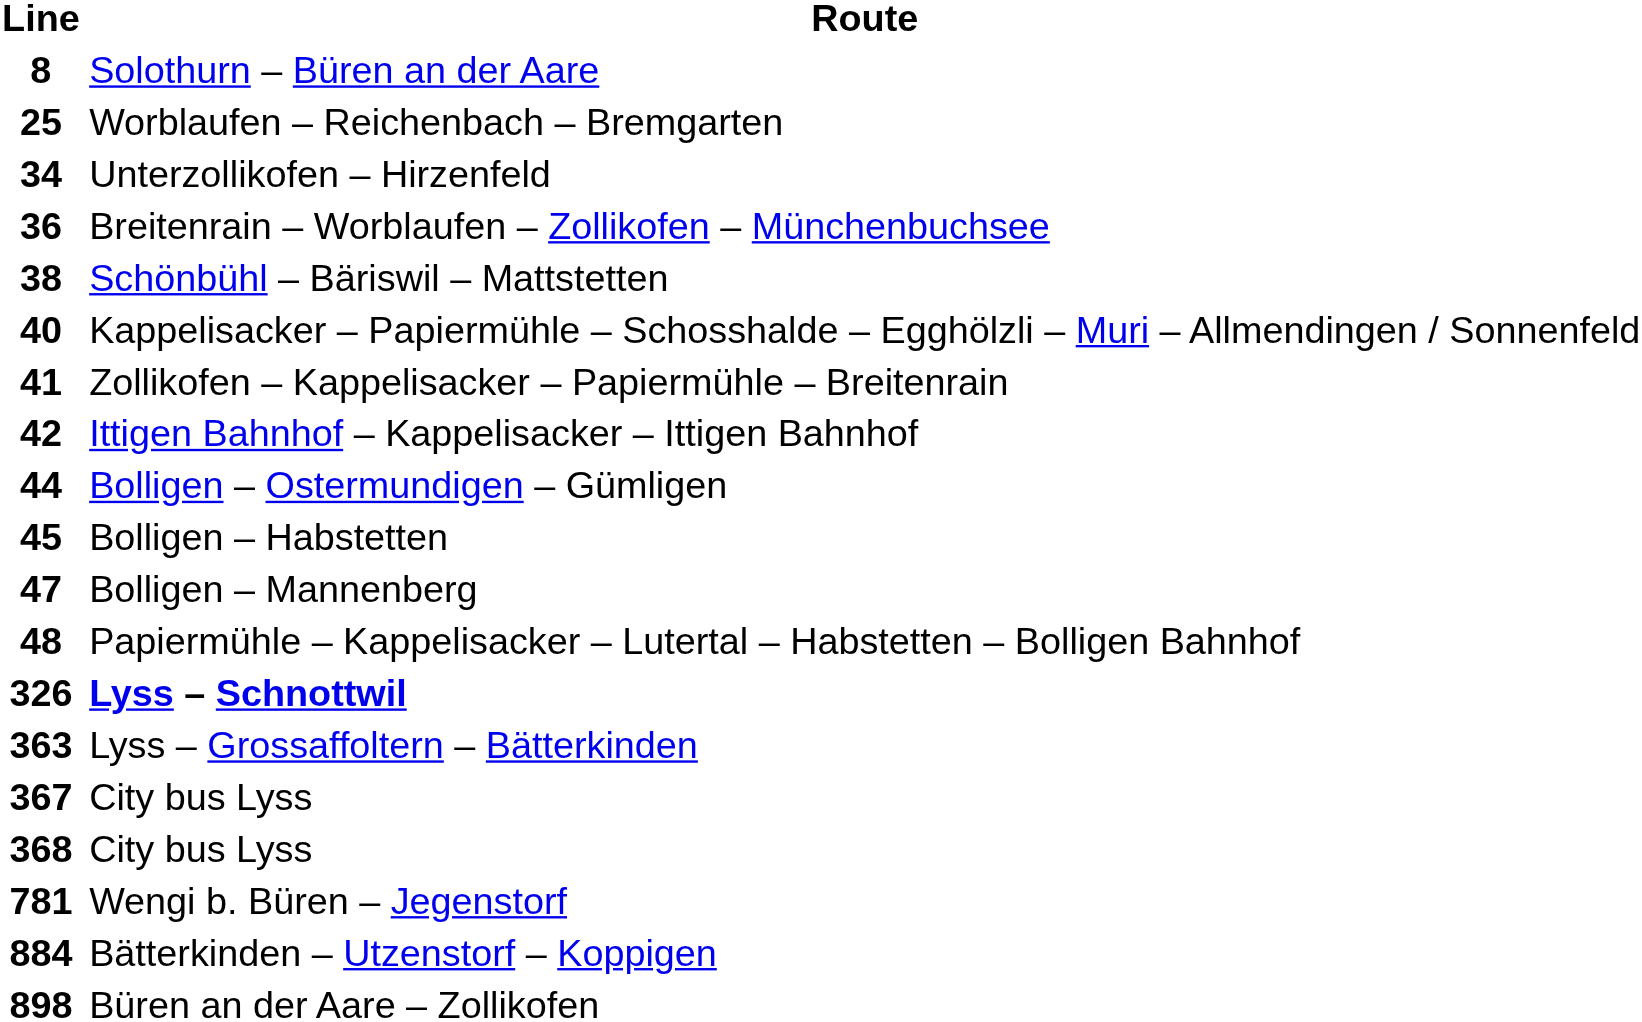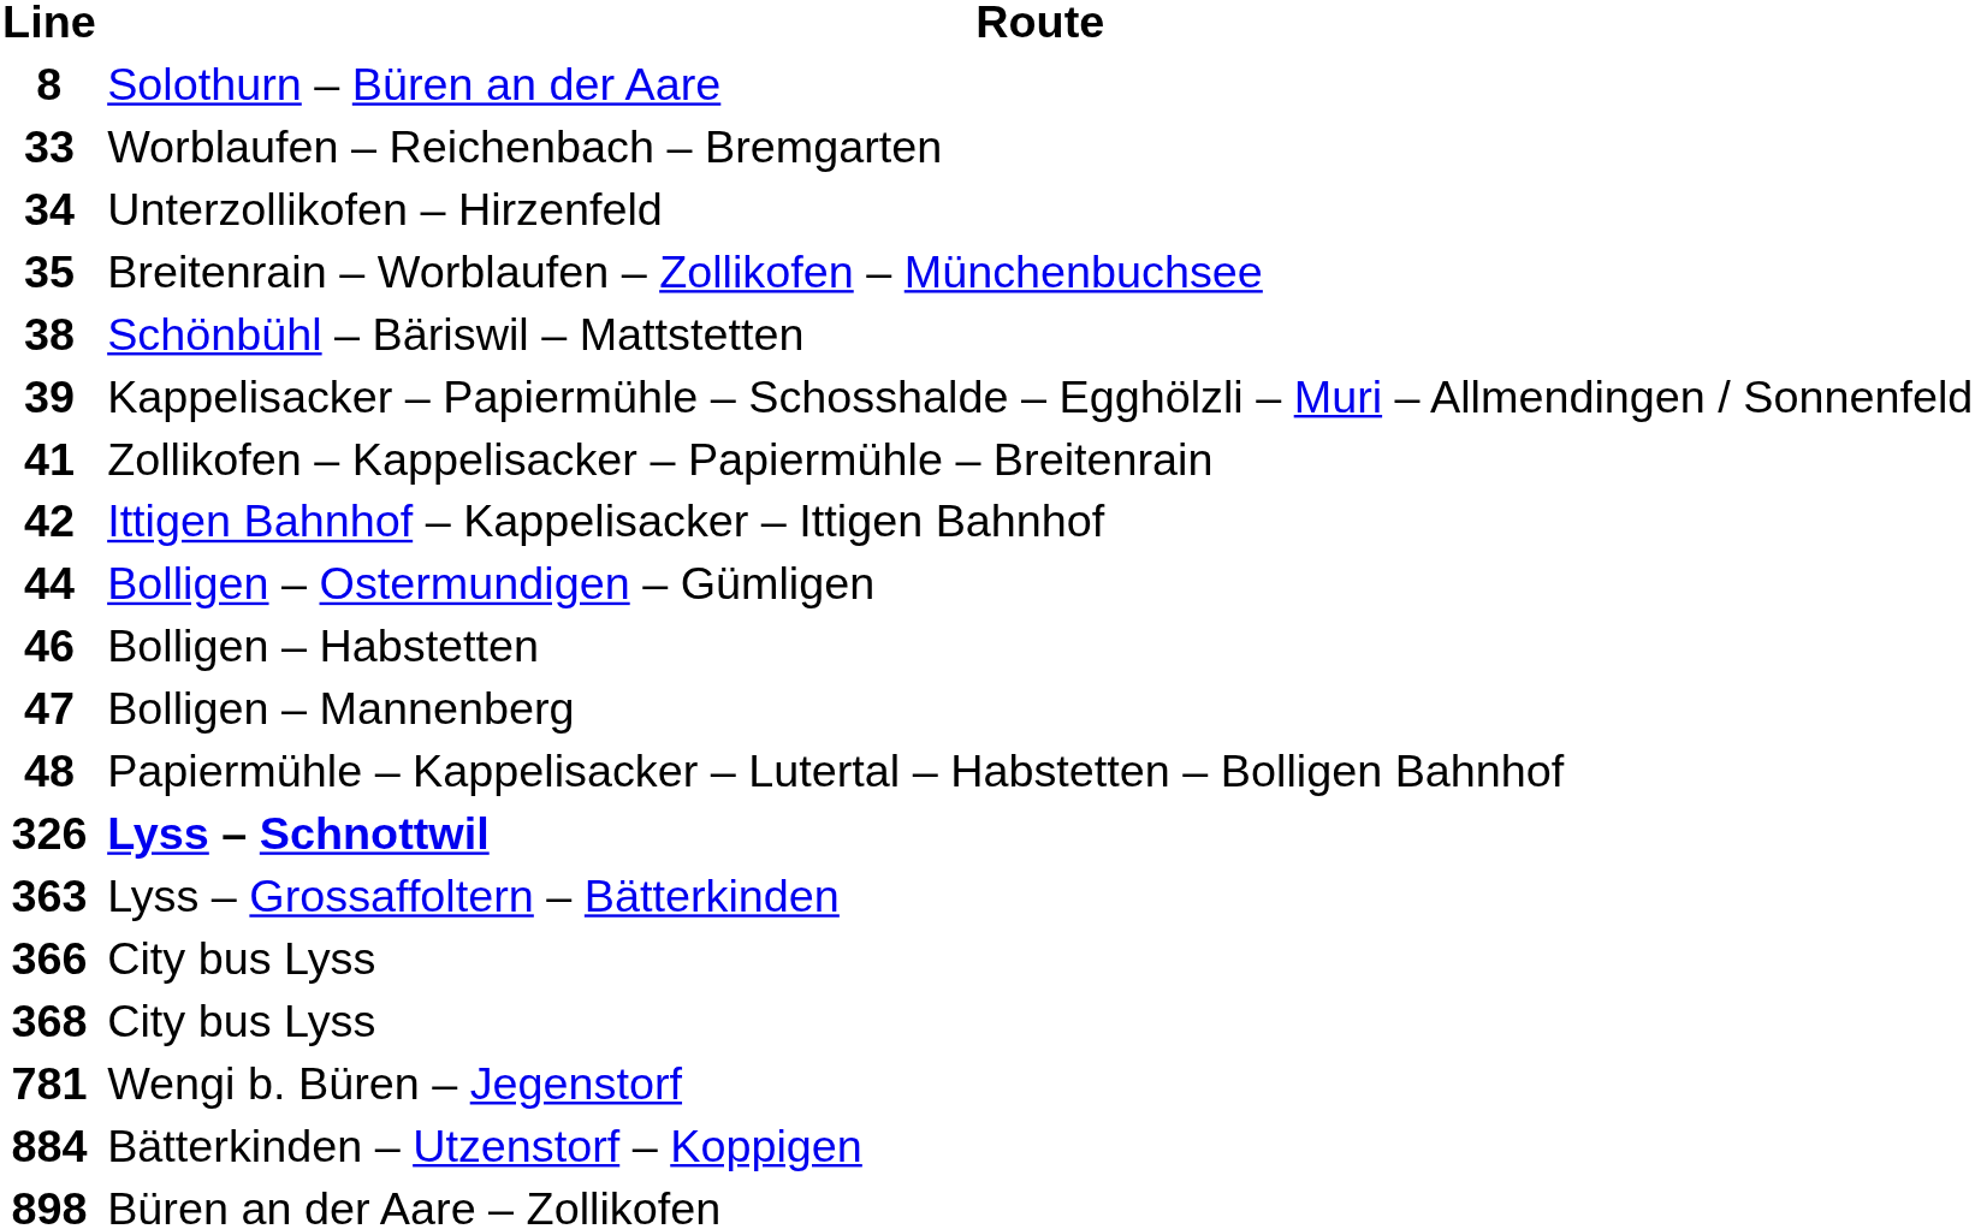row 3 | Line: 25 -> 33
row 5 | Line: 36 -> 35
row 7 | Line: 40 -> 39
row 11 | Line: 45 -> 46
row 16 | Line: 367 -> 366
